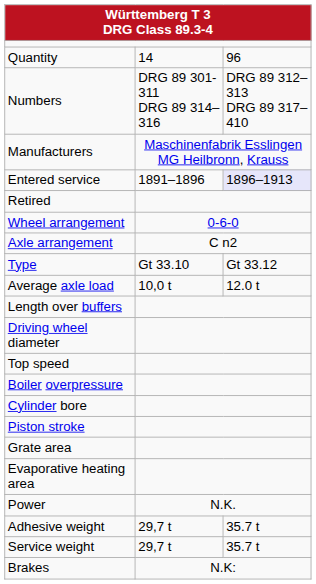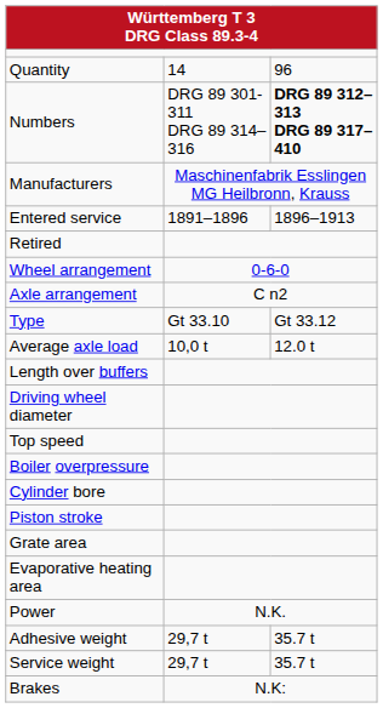Numbers | column 3: normal -> bold
Entered service | column 3: lavender background -> no background
